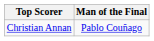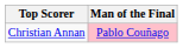Christian Annan | Man of the Final: no background -> pink background
